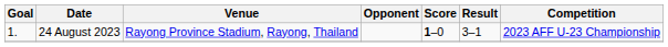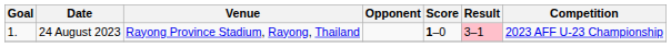24 August 2023 | Result: no background -> pink background
